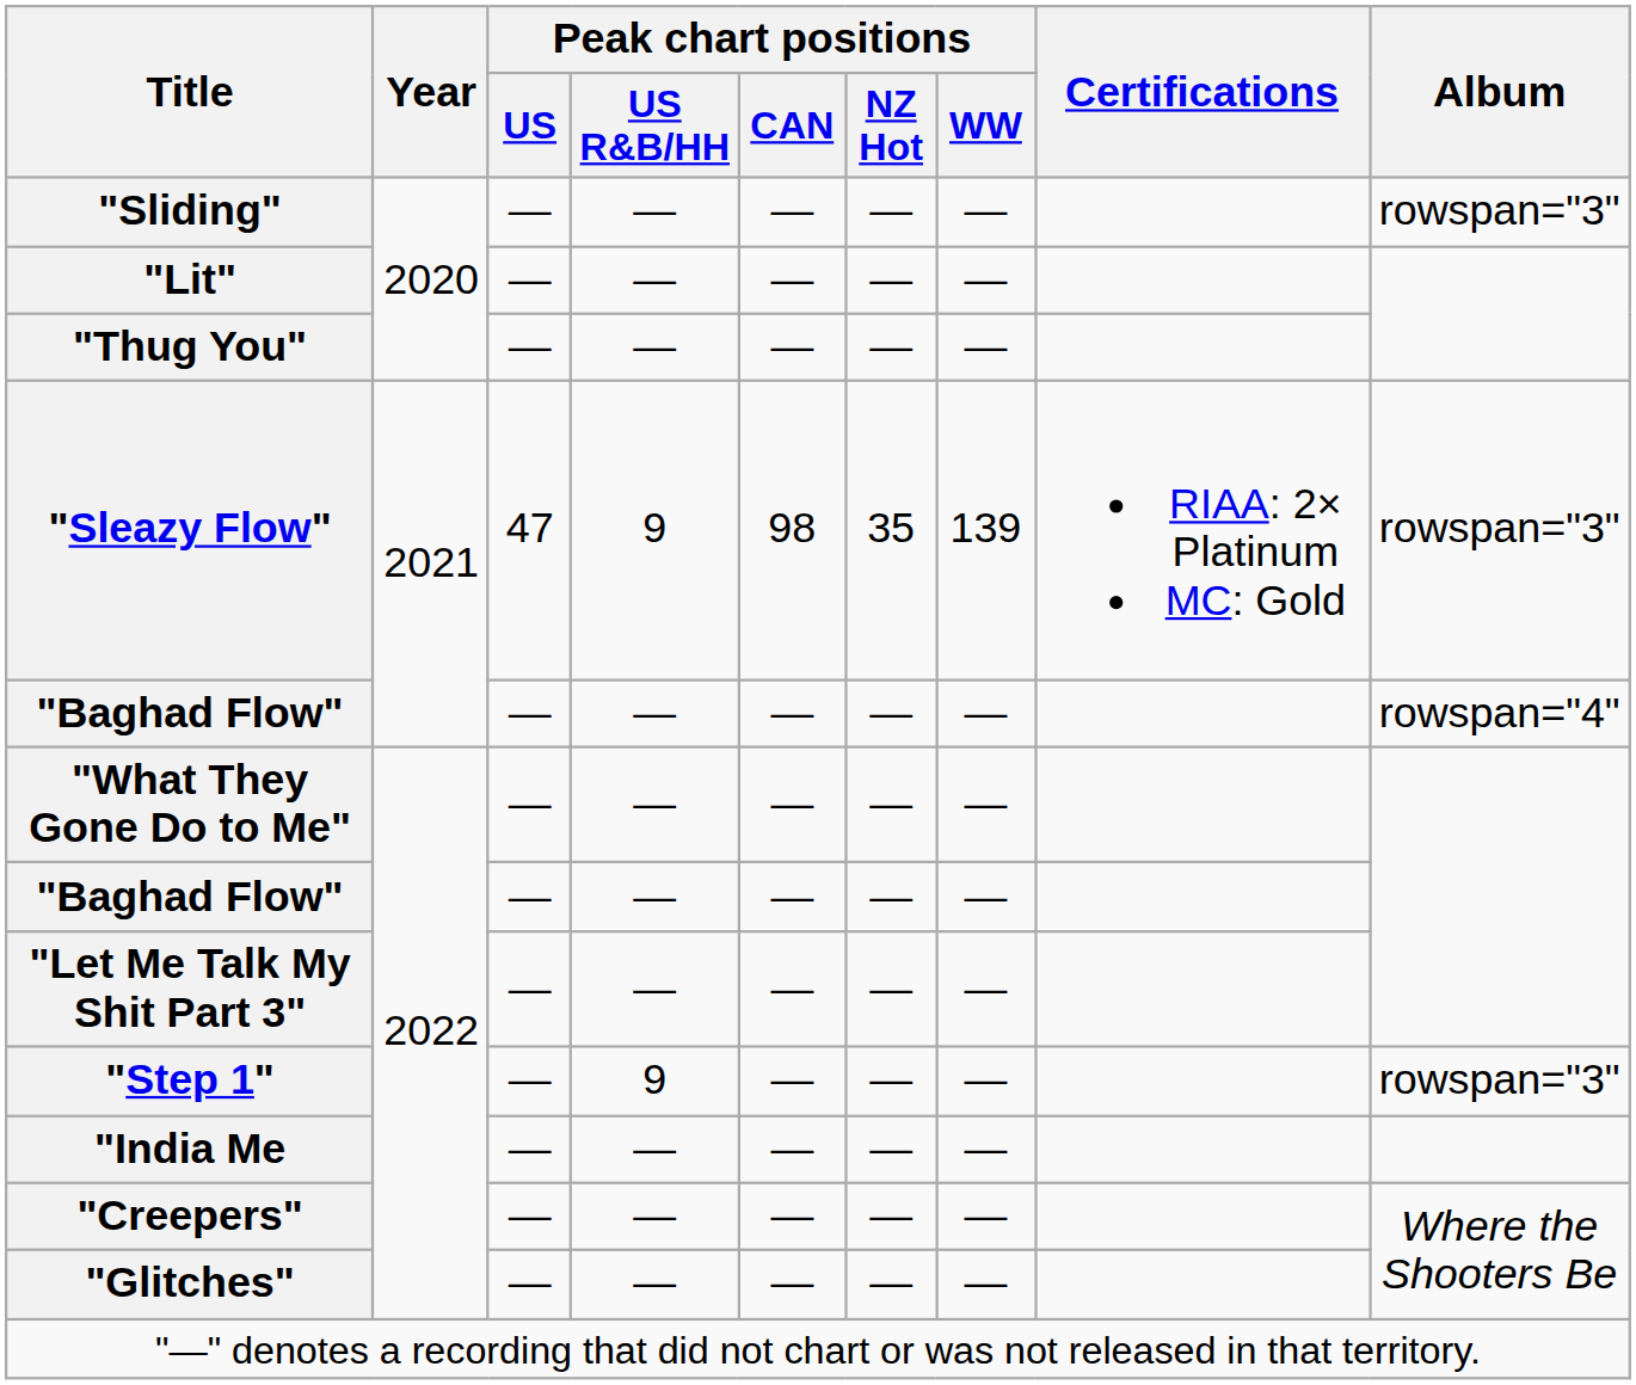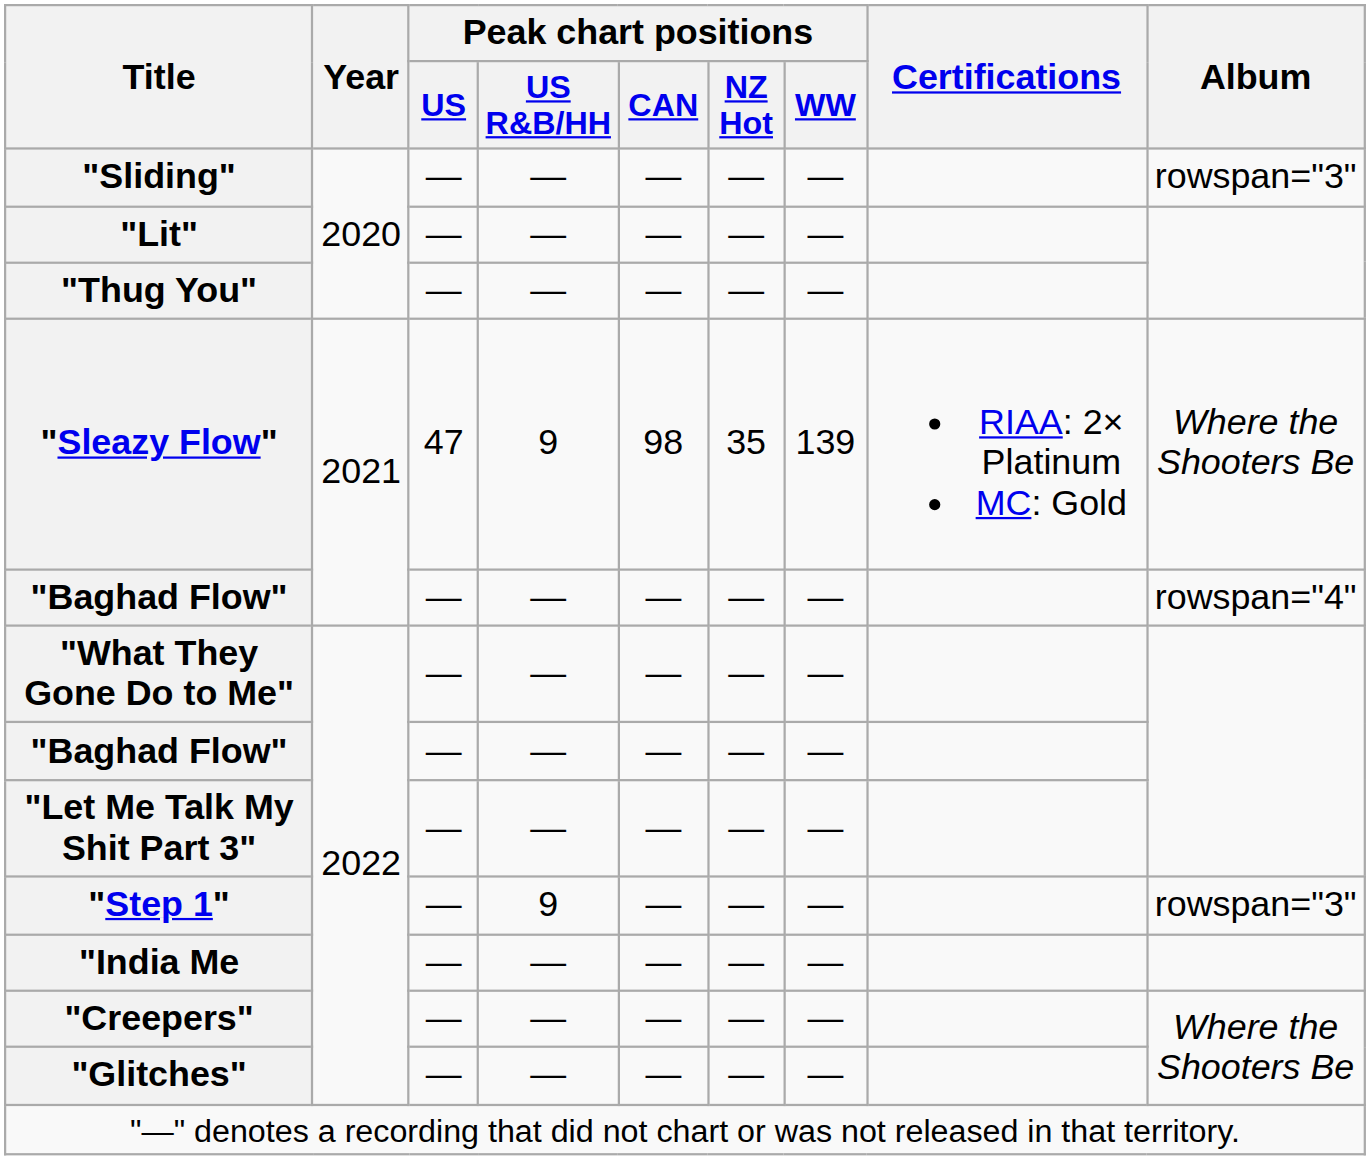"Sleazy Flow" | Album: rowspan="3" -> Where the Shooters Be
